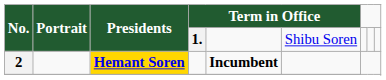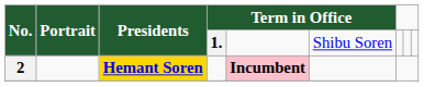2 | column 5: no background -> pink background
